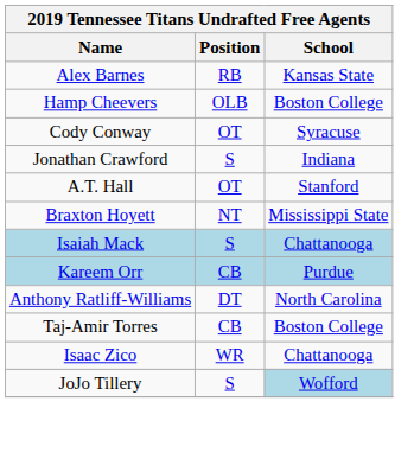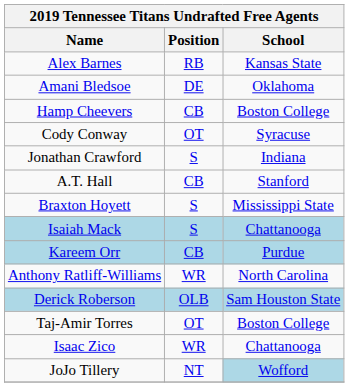+ row: Amani Bledsoe | DE | Oklahoma
Hamp Cheevers | Position: OLB -> CB
A.T. Hall | Position: OT -> CB
Braxton Hoyett | Position: NT -> S
Anthony Ratliff-Williams | Position: DT -> WR
+ row: Derick Roberson | OLB | Sam Houston State
Taj-Amir Torres | Position: CB -> OT
JoJo Tillery | Position: S -> NT
